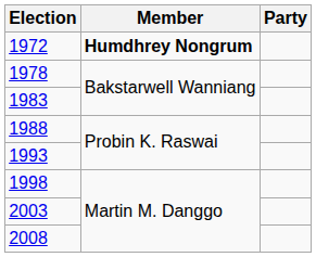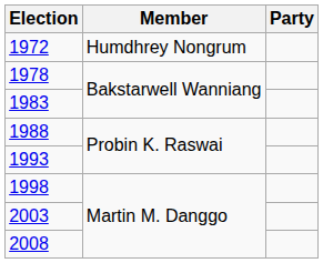1972 | Member: bold -> normal
